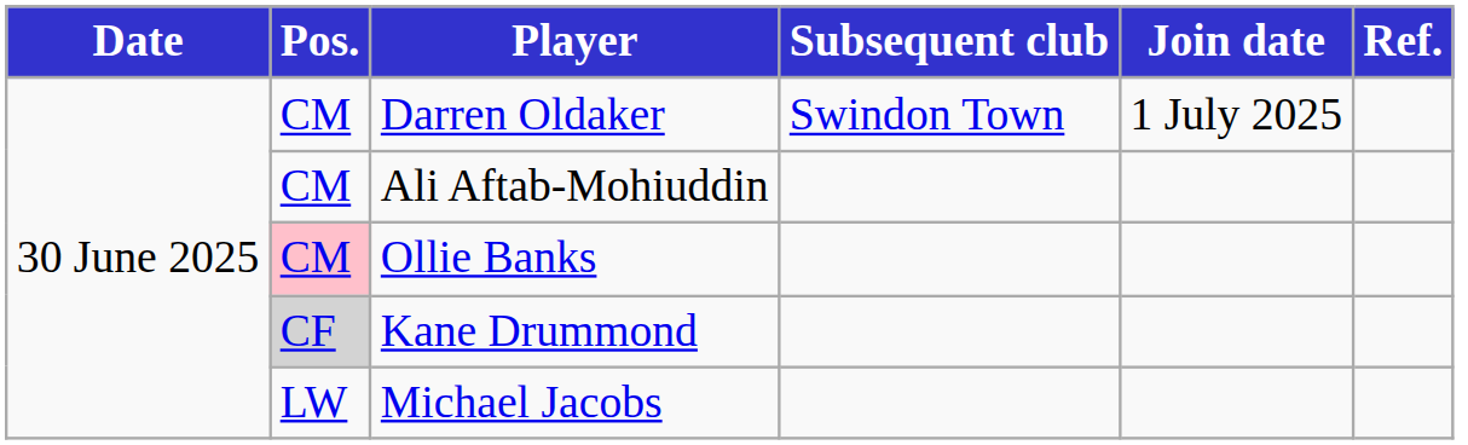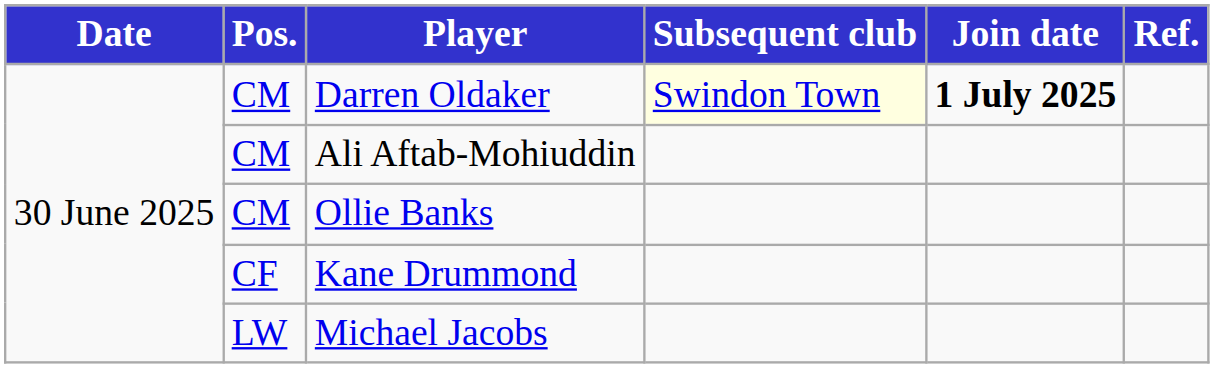Darren Oldaker | Subsequent club: no background -> lightyellow background
Darren Oldaker | Join date: normal -> bold
Ollie Banks | Pos.: pink background -> no background
Kane Drummond | Pos.: lightgrey background -> no background
